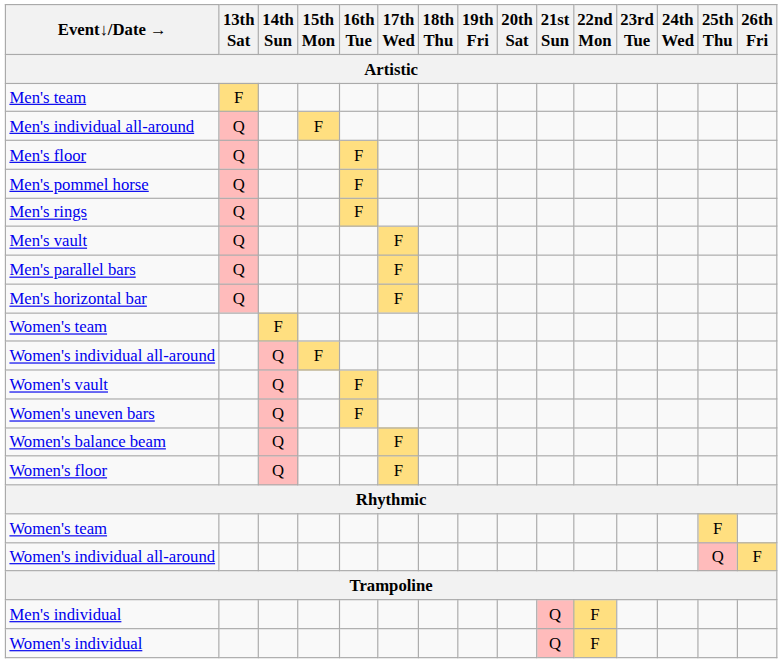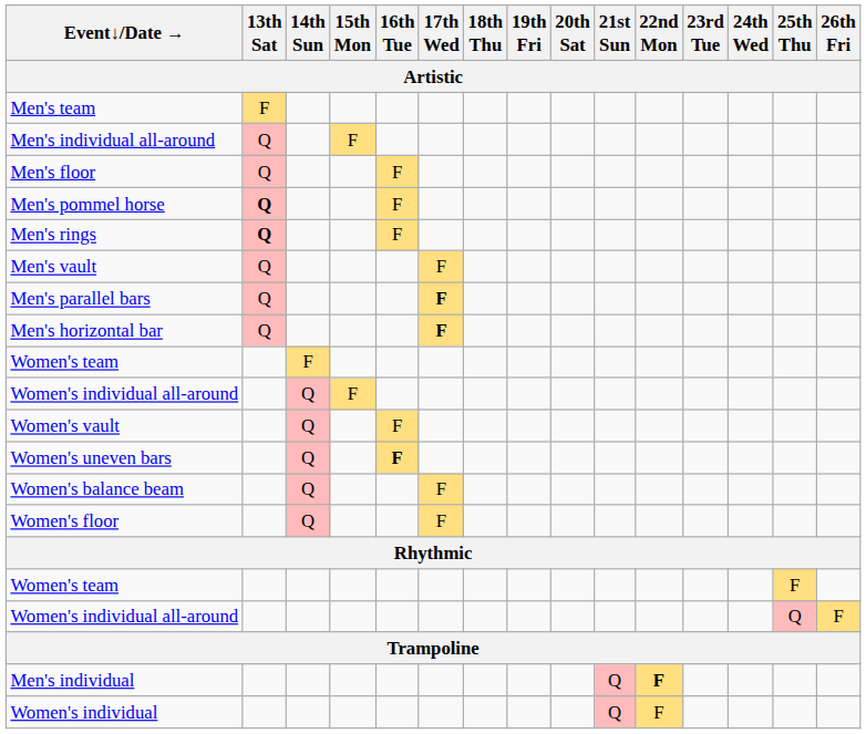Men's pommel horse | 13th Sat: normal -> bold
Men's rings | 13th Sat: normal -> bold
Men's parallel bars | 17th Wed: normal -> bold
Men's horizontal bar | 17th Wed: normal -> bold
Women's uneven bars | 16th Tue: normal -> bold
Men's individual | 22nd Mon: normal -> bold
